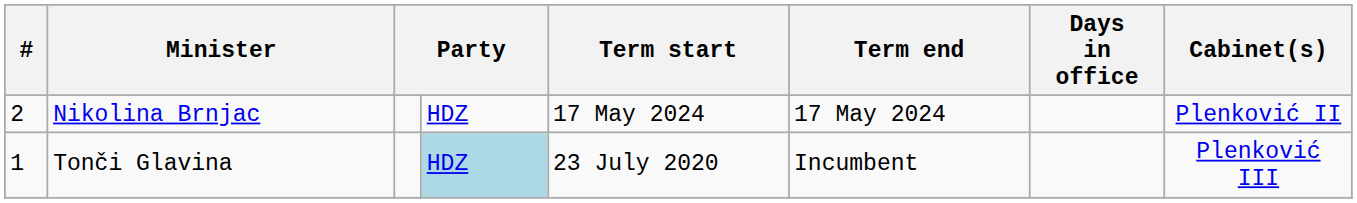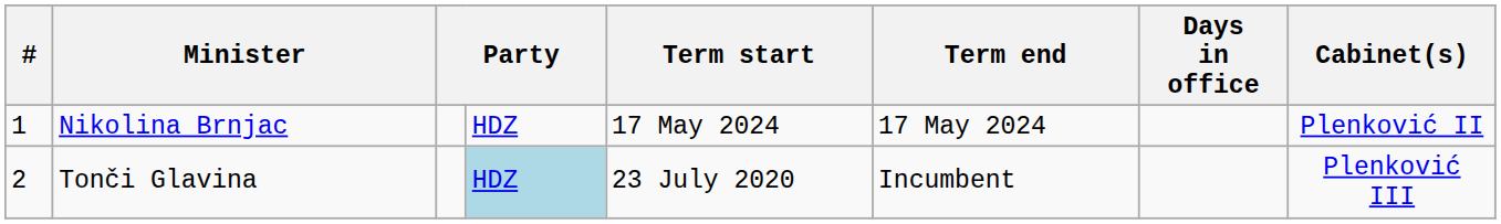Nikolina Brnjac | #: 2 -> 1
Tonči Glavina | #: 1 -> 2
